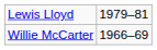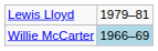Willie McCarter | column 2: no background -> lightblue background
